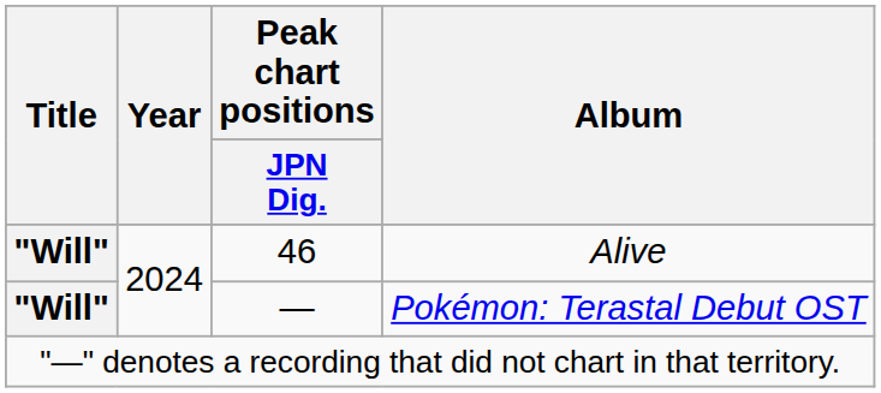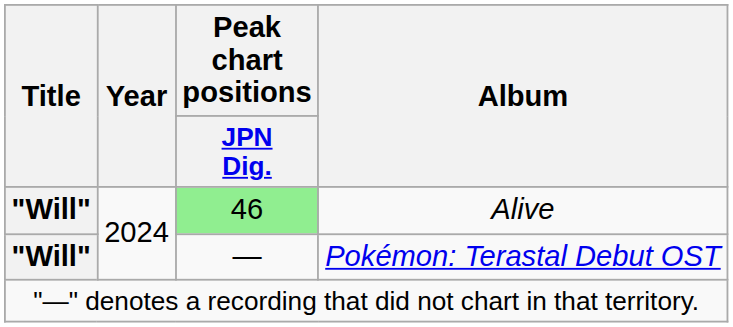Alive | Peak chart positions / JPN Dig.: no background -> lightgreen background
